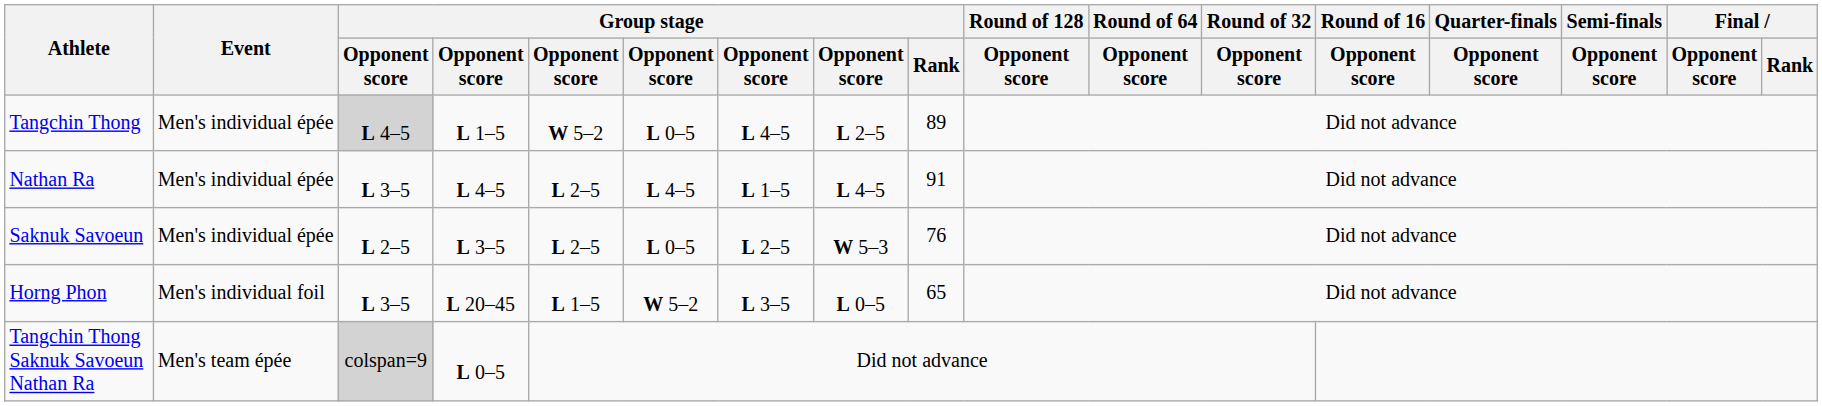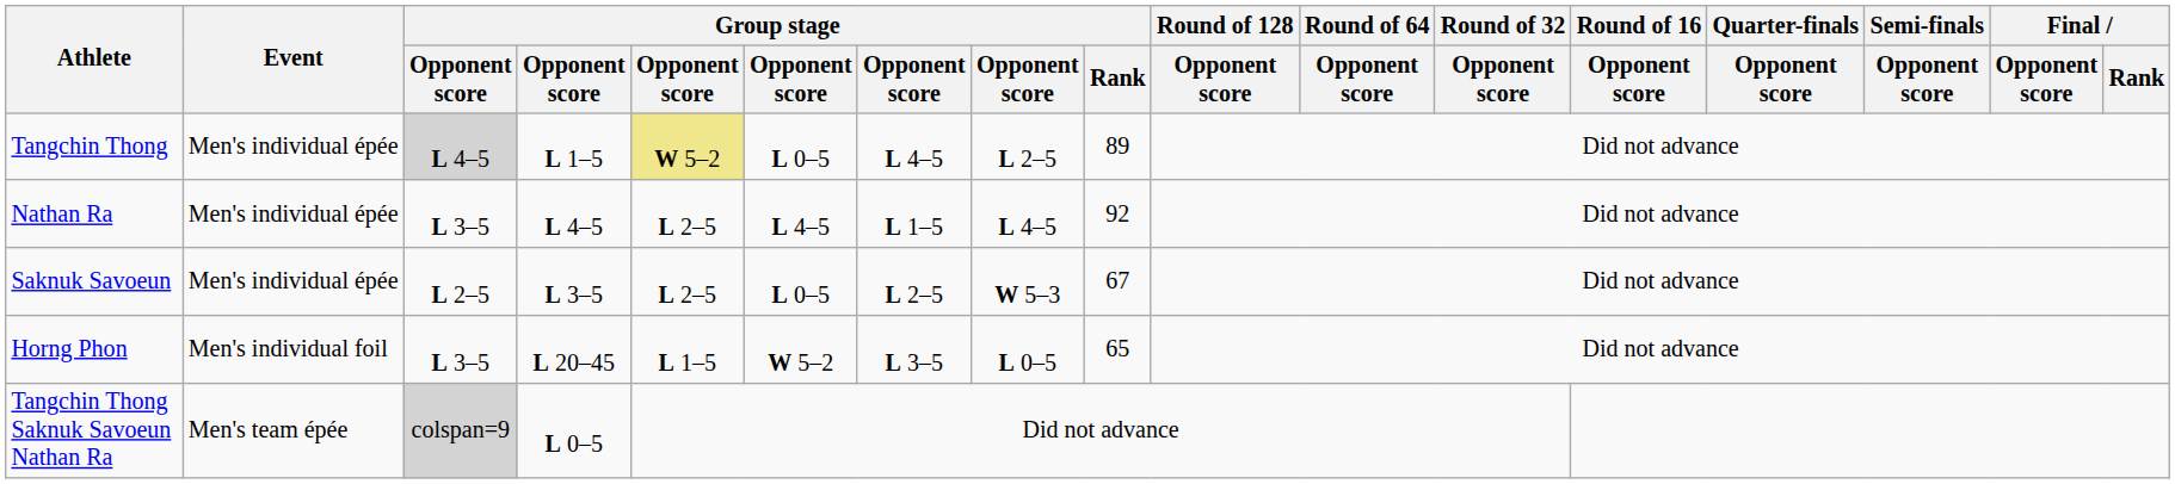Tangchin Thong | column 5: no background -> khaki background
Nathan Ra | Group stage / Rank: 91 -> 92
Saknuk Savoeun | Group stage / Rank: 76 -> 67
